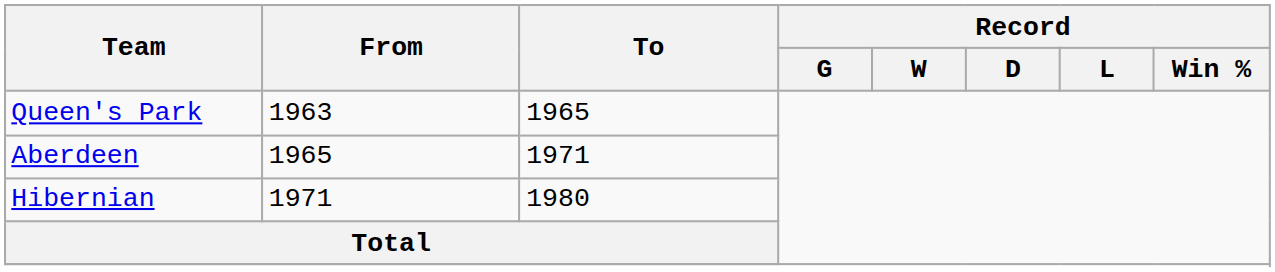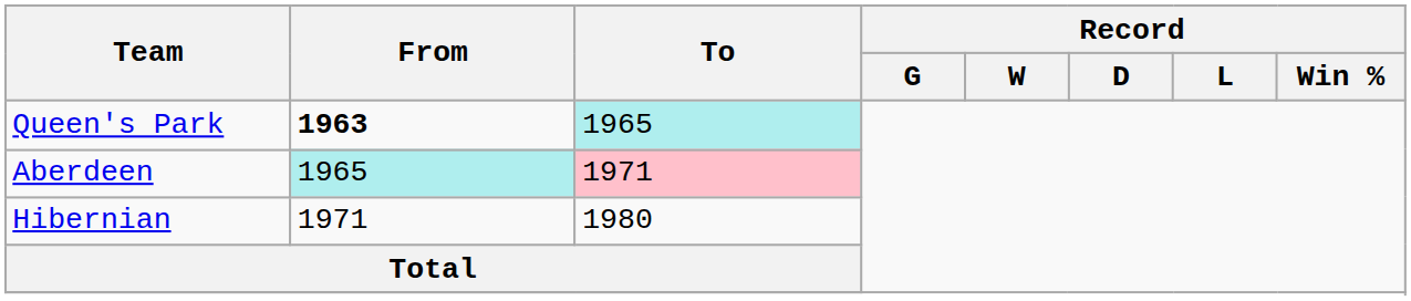Queen's Park | From: normal -> bold
Queen's Park | To: no background -> paleturquoise background
Aberdeen | From: no background -> paleturquoise background
Aberdeen | To: no background -> pink background
